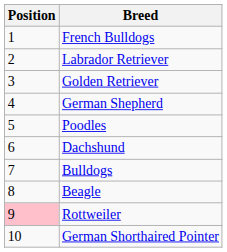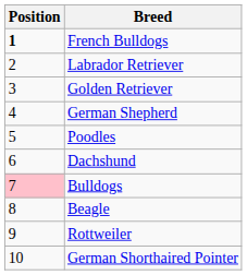French Bulldogs | Position: normal -> bold
Bulldogs | Position: no background -> pink background
Rottweiler | Position: pink background -> no background
